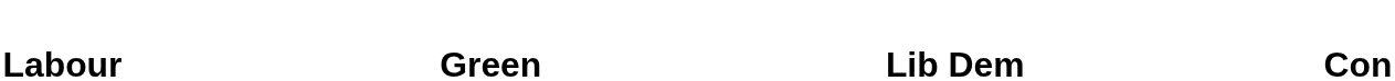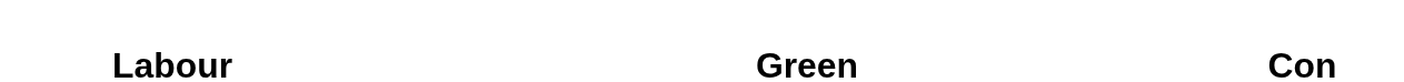- column: 5 | Lib Dem
